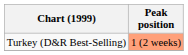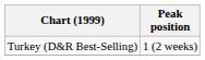Turkey (D&R Best-Selling) | Peak position: lightsalmon background -> no background
